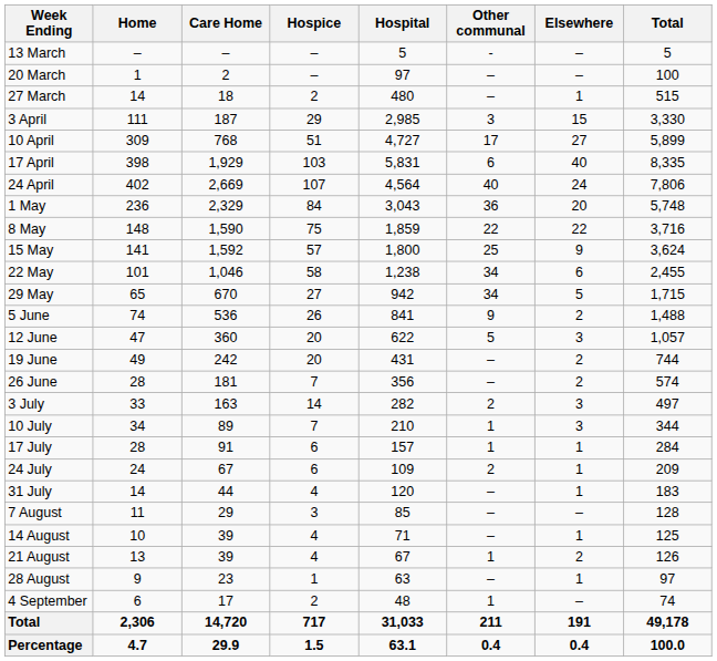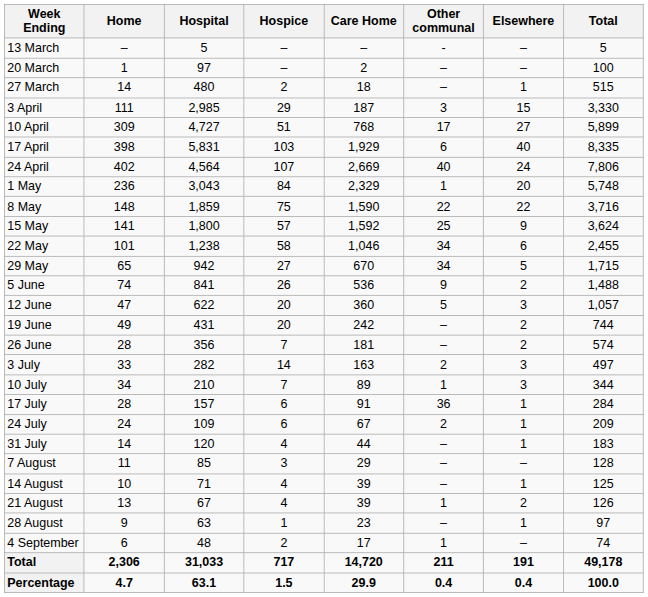columns swapped: Hospital <-> Care Home
1 May | Other communal: 36 -> 1
17 July | Other communal: 1 -> 36
